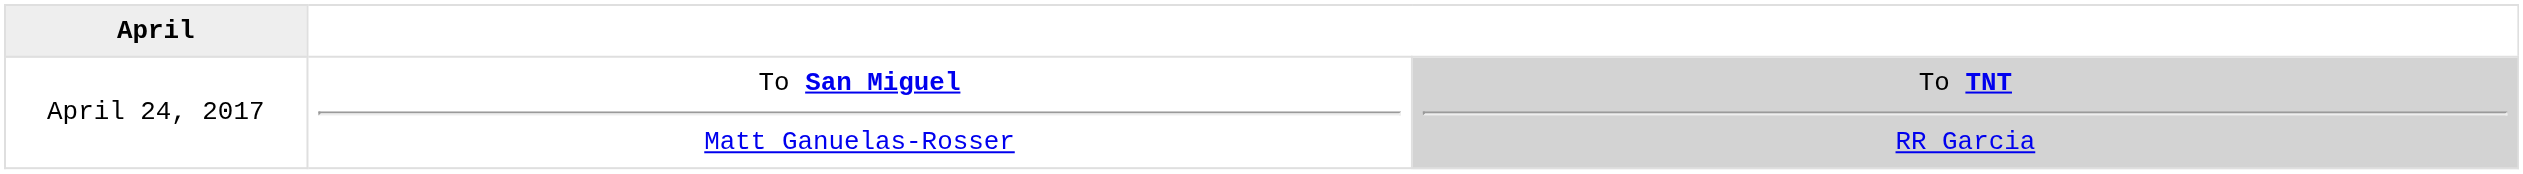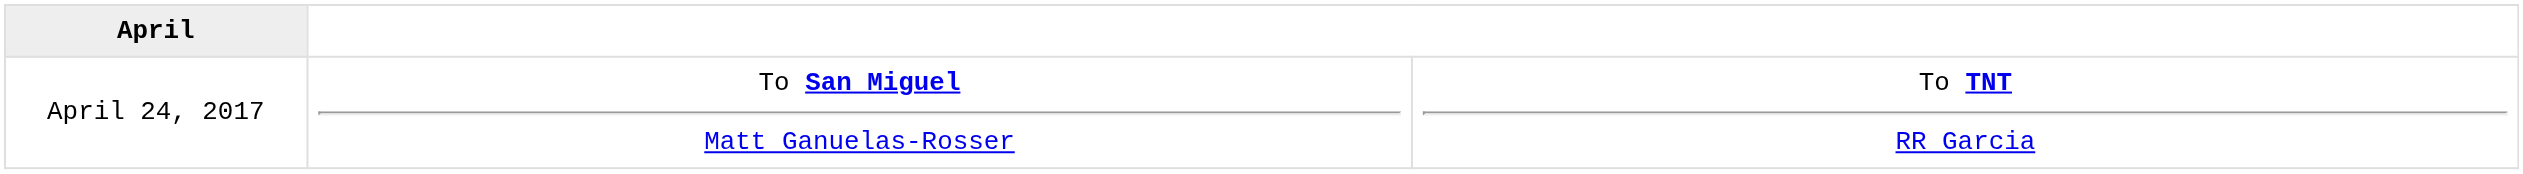April 24, 2017 | column 3: lightgrey background -> no background
